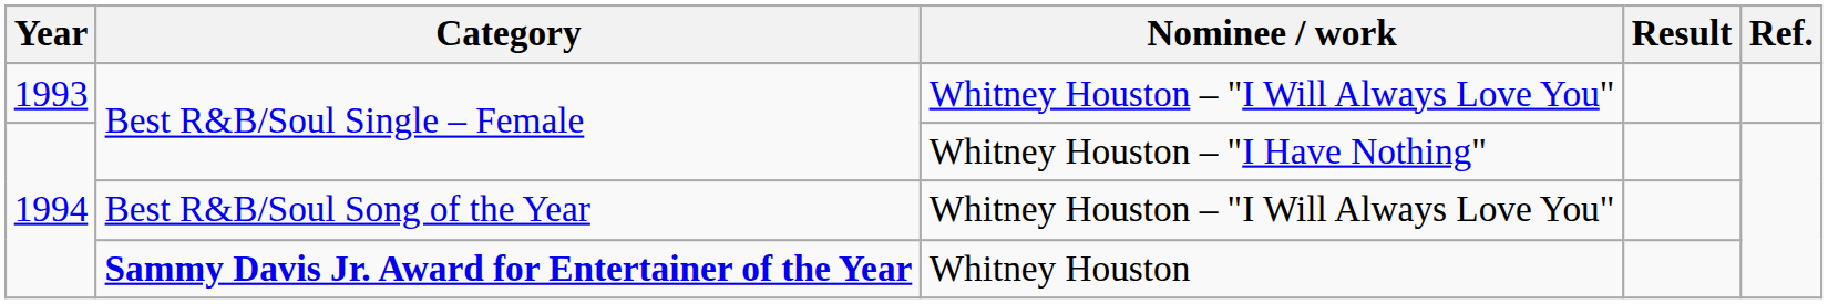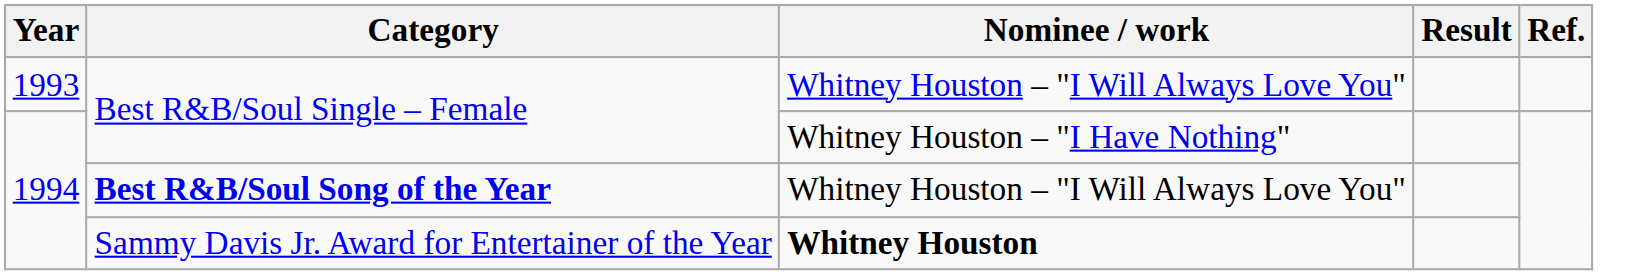Best R&B/Soul Song of the Year | Category: normal -> bold
Sammy Davis Jr. Award for Entertainer of the Year | Category: bold -> normal
Sammy Davis Jr. Award for Entertainer of the Year | Nominee / work: normal -> bold
